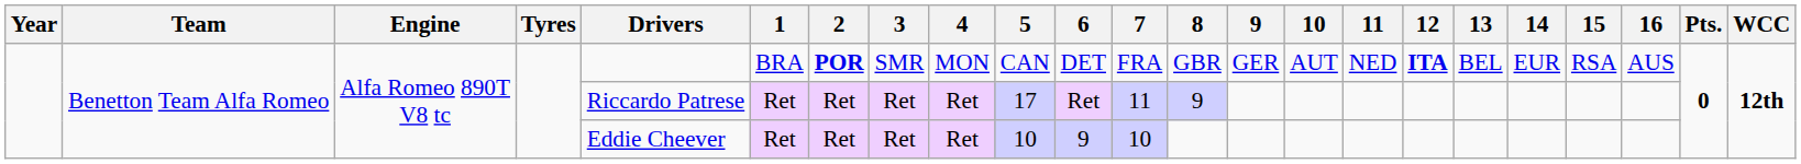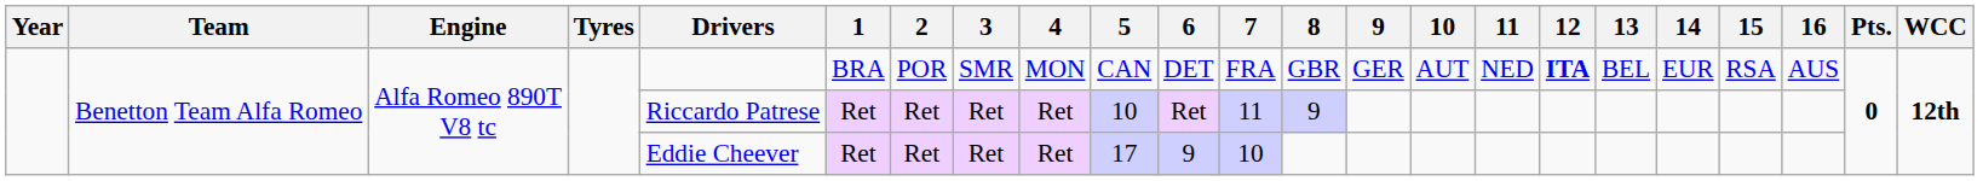row 2 | 2: bold -> normal
row 3 | 5: 17 -> 10
row 4 | 5: 10 -> 17
